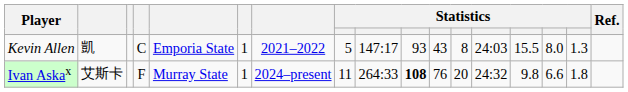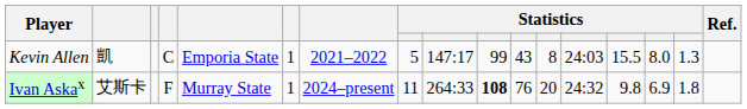Kevin Allen | column 10: 93 -> 99
Ivan Askax | column 15: 6.6 -> 6.9
